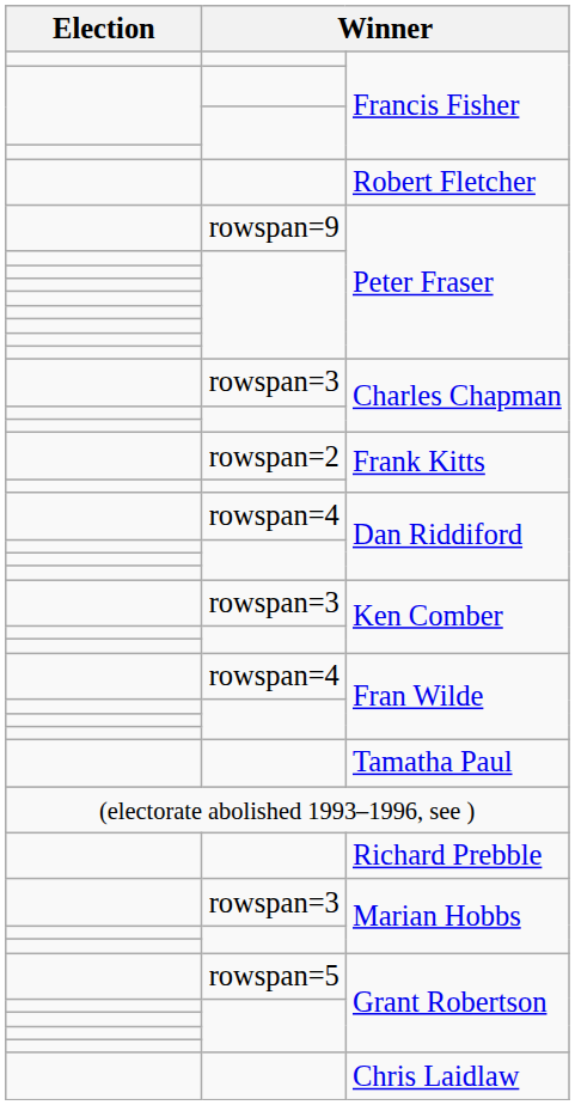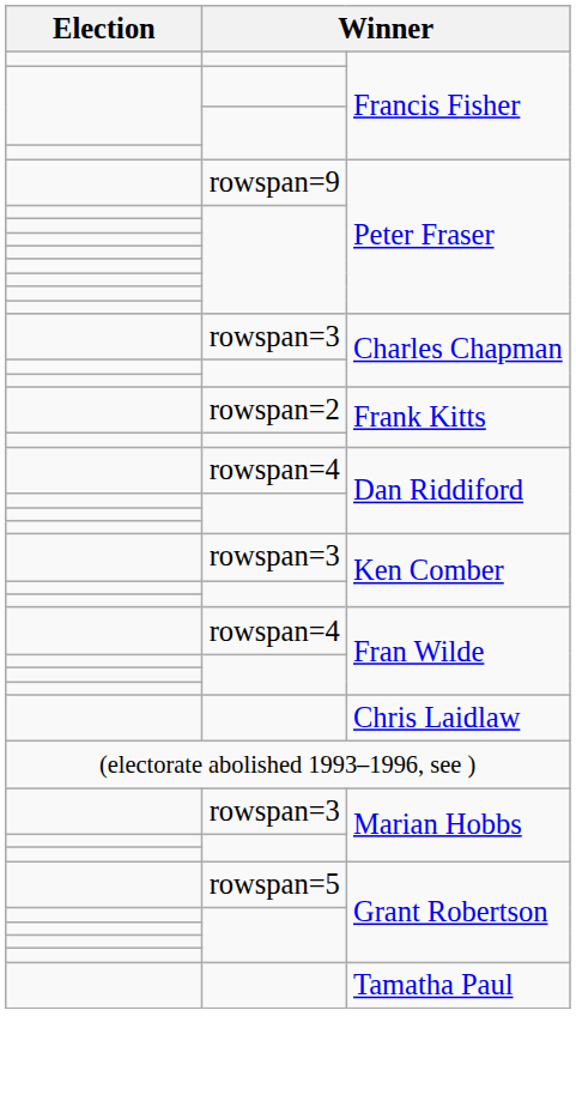- row: Robert Fletcher
rows swapped: Chris Laidlaw <-> Tamatha Paul
- row: Richard Prebble
